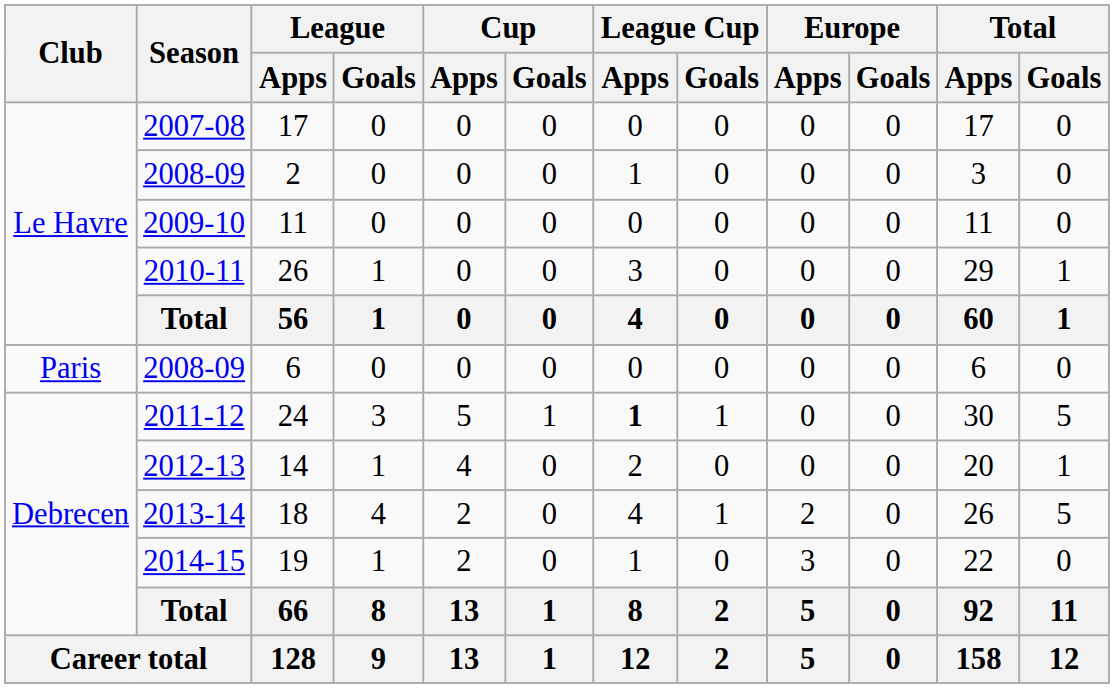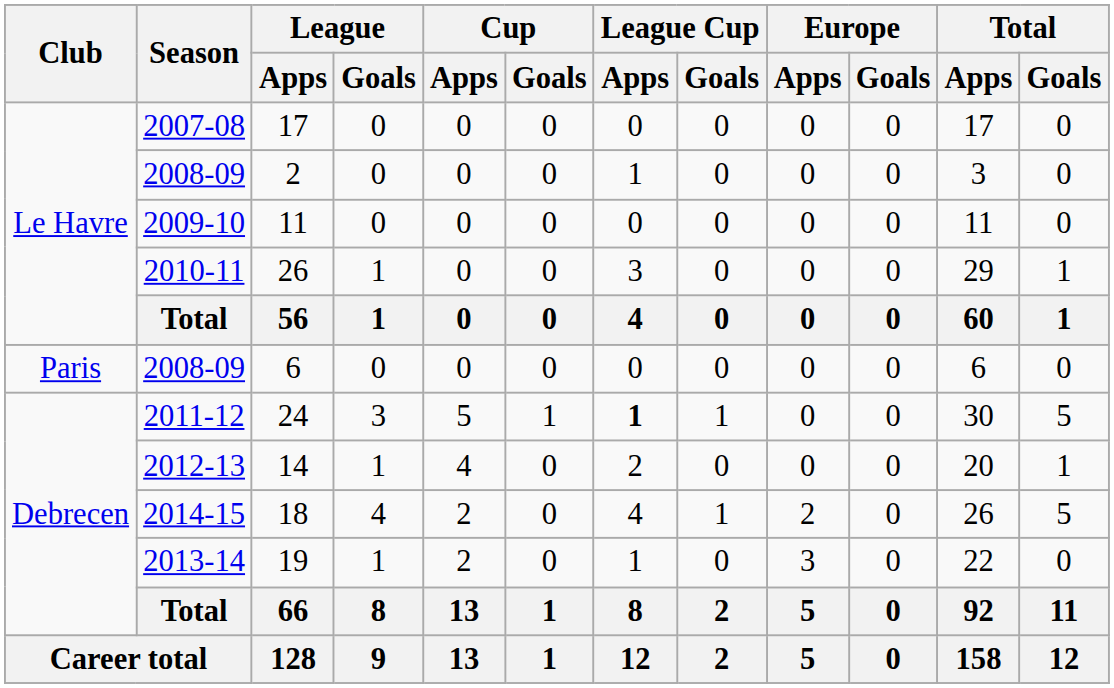18 | Season: 2013-14 -> 2014-15
19 | Season: 2014-15 -> 2013-14
